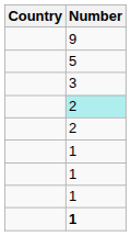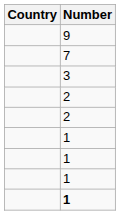row 3 | Number: 5 -> 7
row 5 | Number: paleturquoise background -> no background
